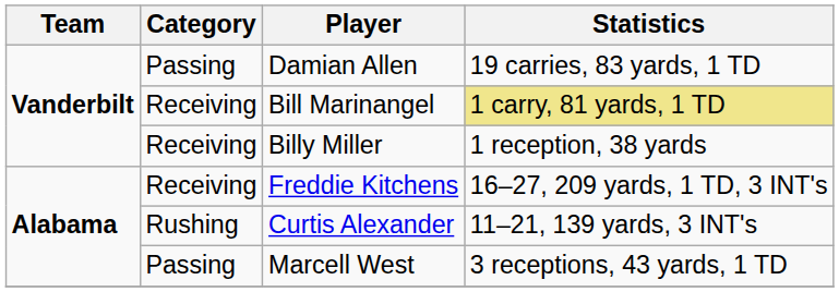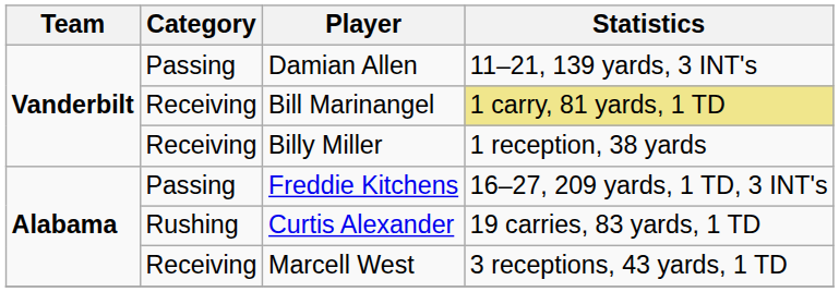Damian Allen | Statistics: 19 carries, 83 yards, 1 TD -> 11–21, 139 yards, 3 INT's
Freddie Kitchens | Category: Receiving -> Passing
Curtis Alexander | Statistics: 11–21, 139 yards, 3 INT's -> 19 carries, 83 yards, 1 TD
Marcell West | Category: Passing -> Receiving
